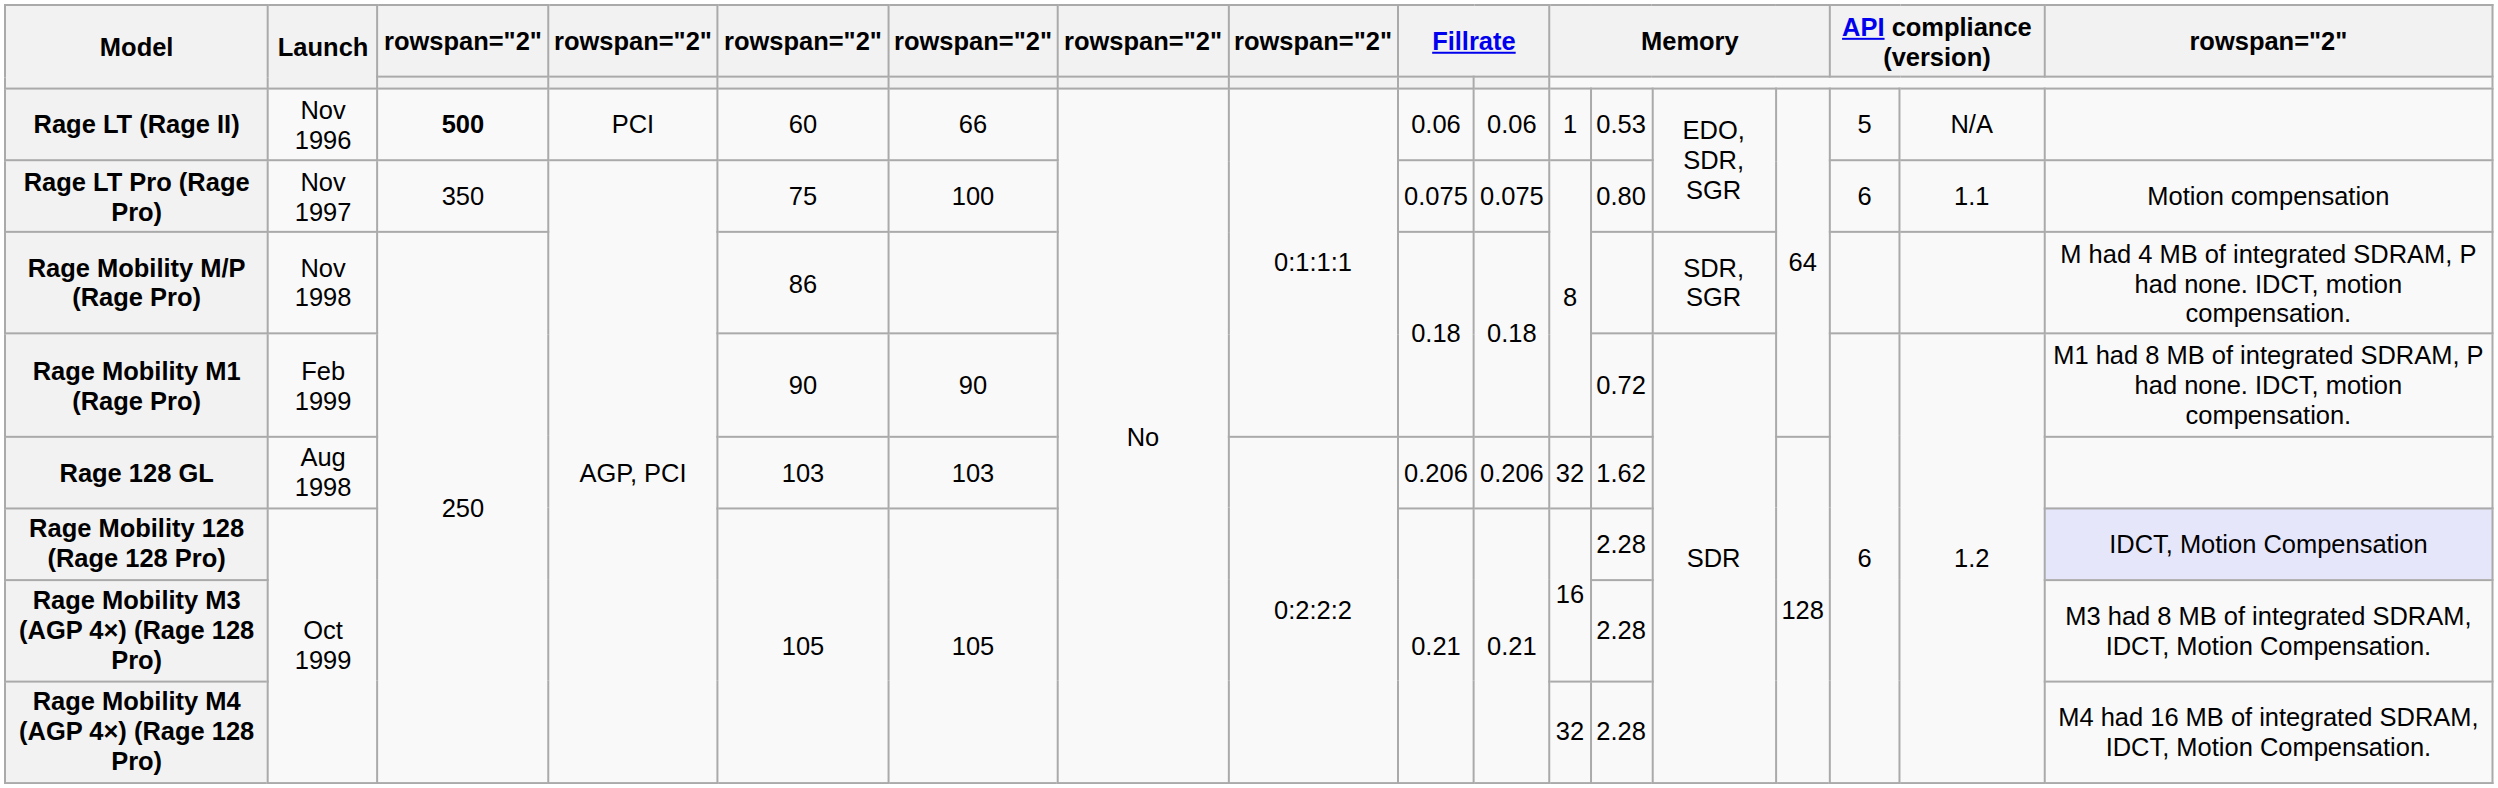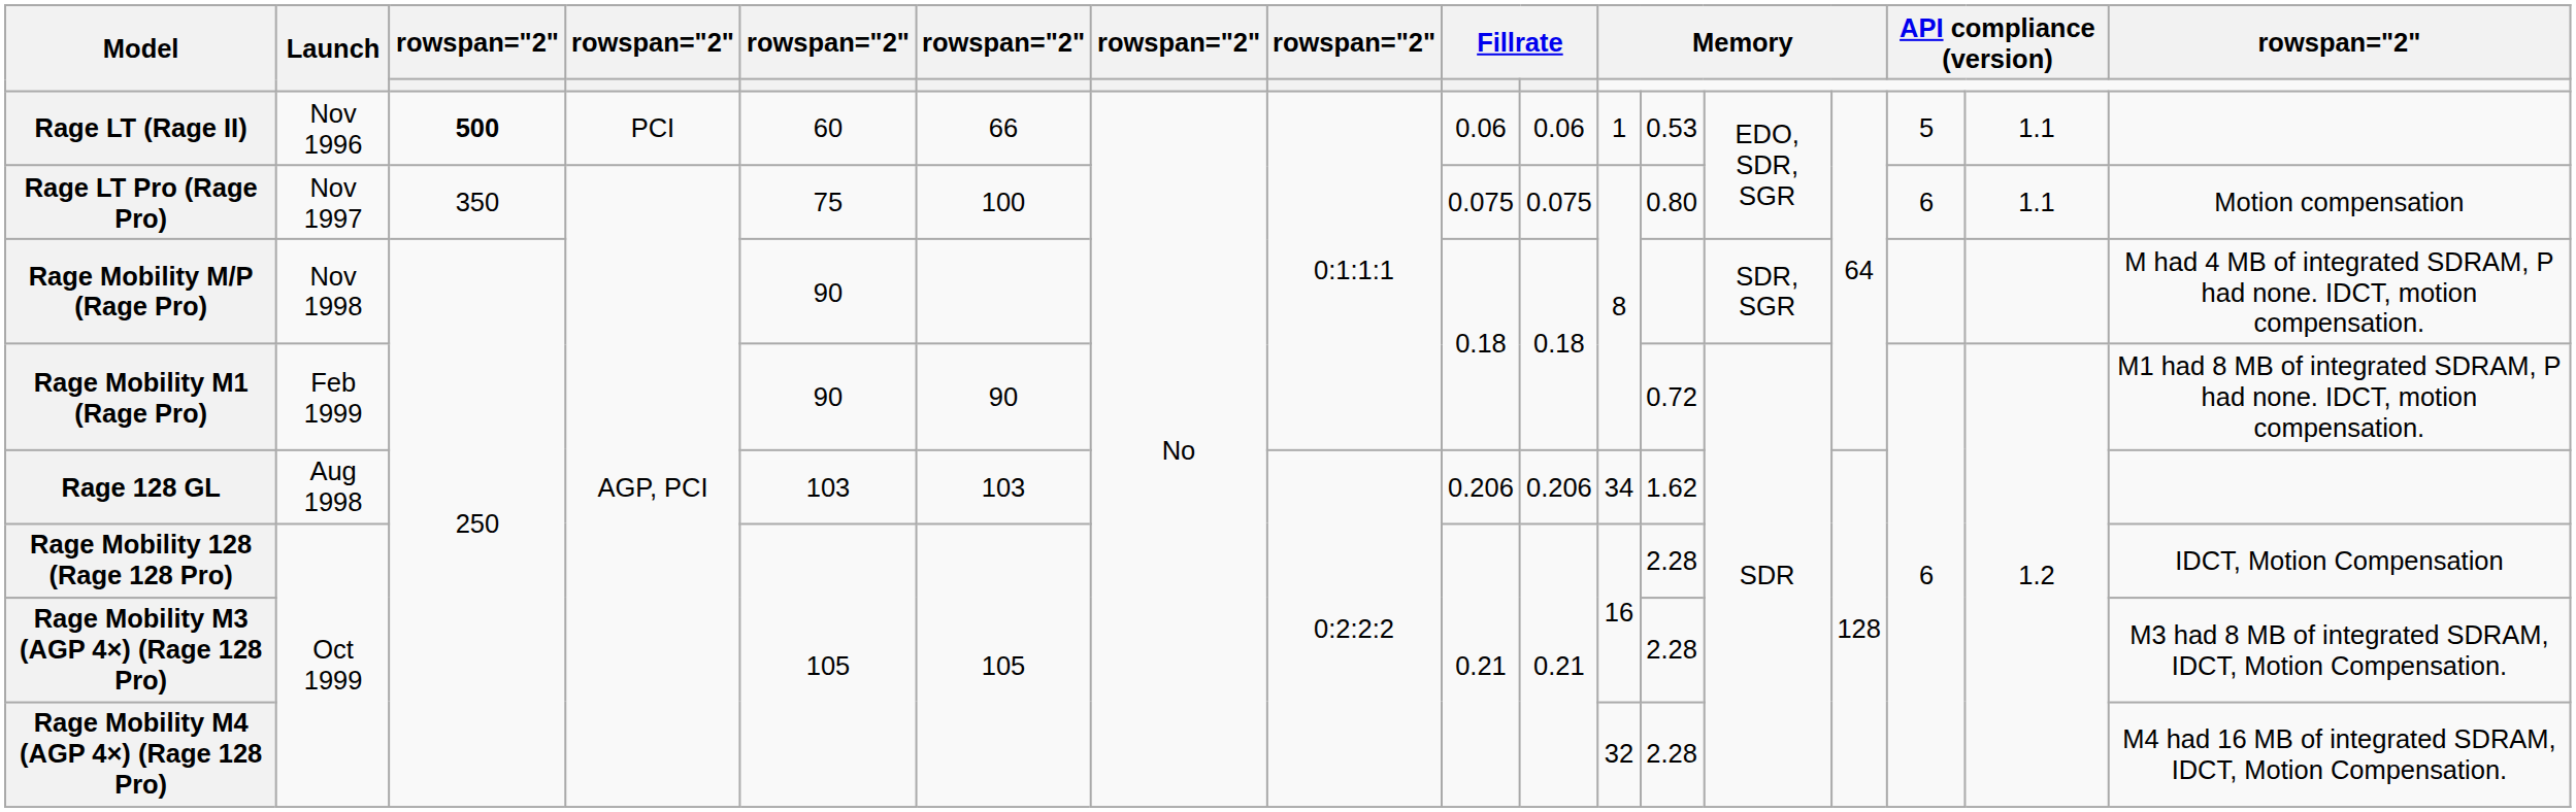Rage LT (Rage II) | column 16: N/A -> 1.1
Rage Mobility M/P (Rage Pro) | column 5: 86 -> 90
Rage 128 GL | column 11: 32 -> 34
Rage Mobility 128 (Rage 128 Pro) | column 17: lavender background -> no background
